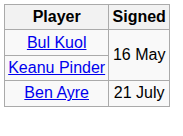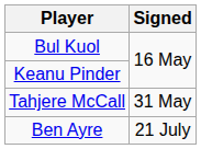+ row: Tahjere McCall | 31 May
